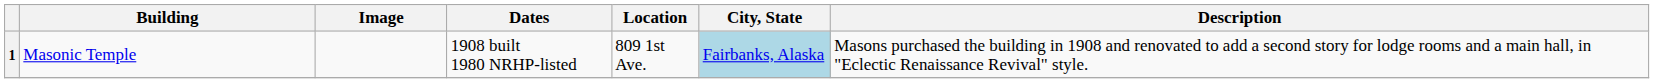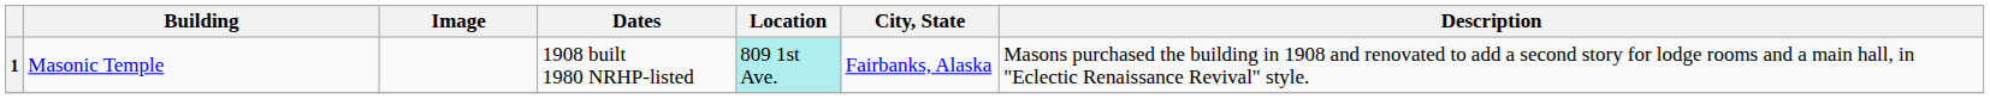1 | Location: no background -> paleturquoise background
1 | City, State: lightblue background -> no background
